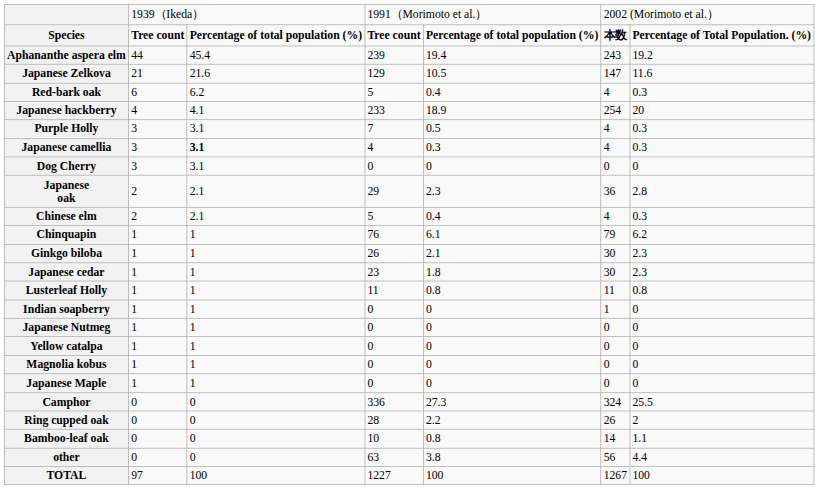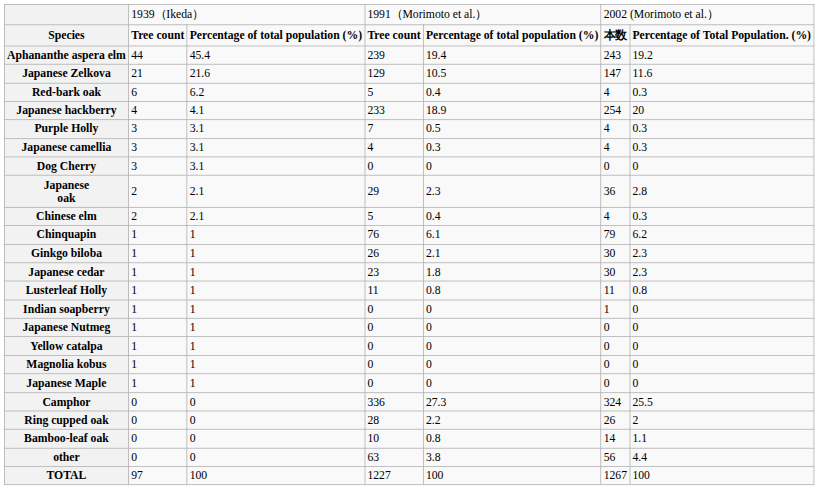Japanese camellia | column 3: bold -> normal
